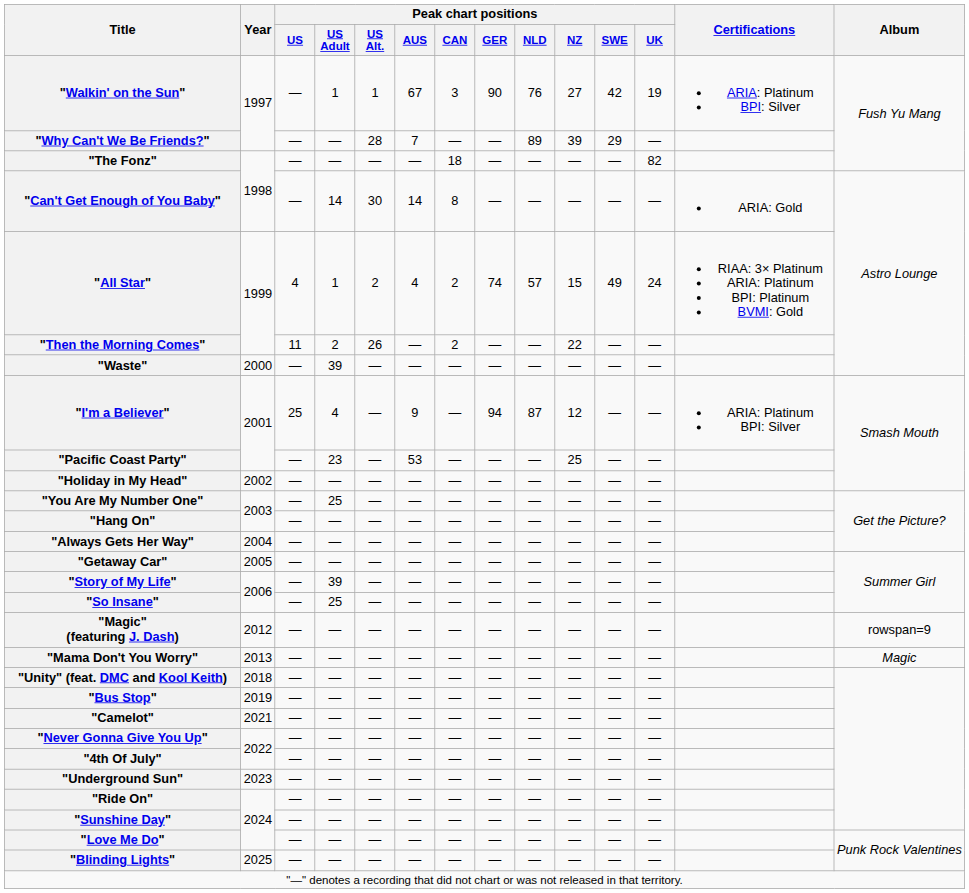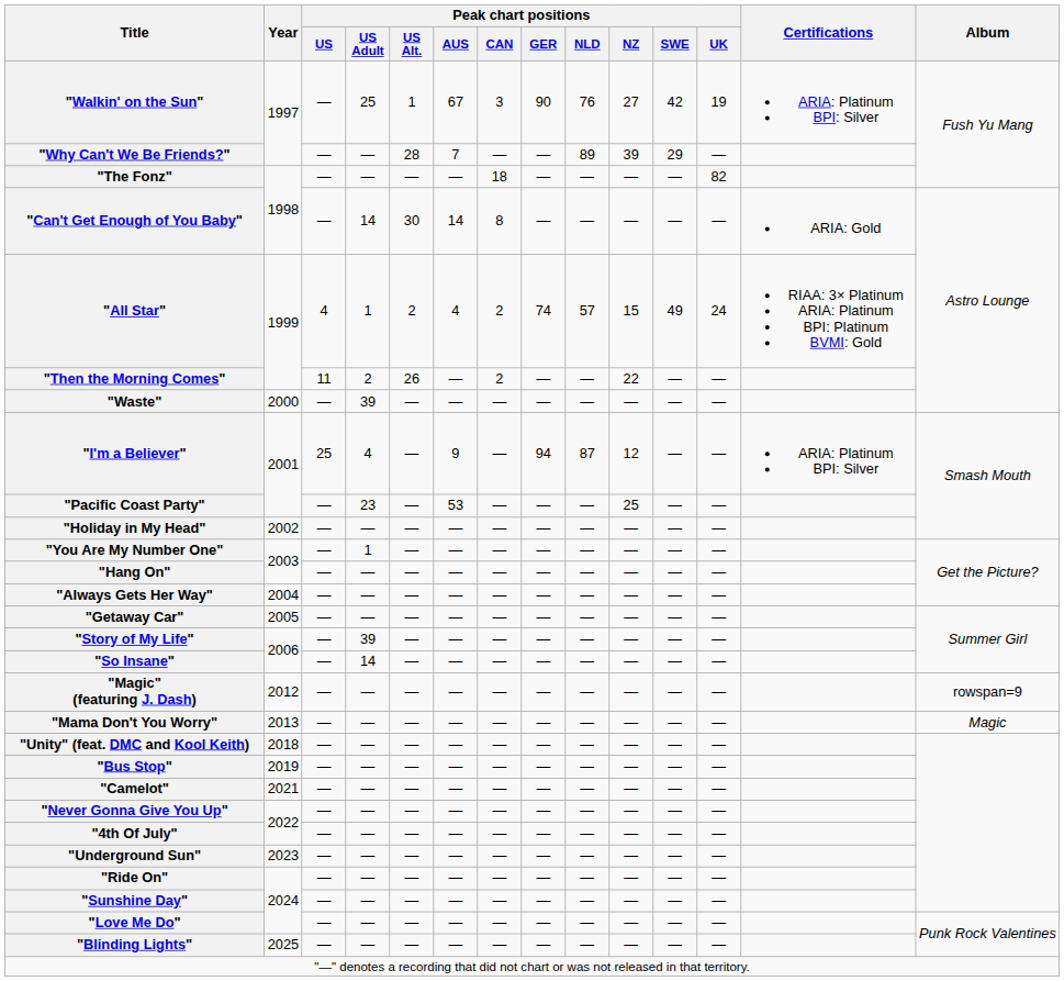"Walkin' on the Sun" | Peak chart positions / US Adult: 1 -> 25
"You Are My Number One" | Peak chart positions / US Adult: 25 -> 1
"So Insane" | Peak chart positions / US Adult: 25 -> 14
